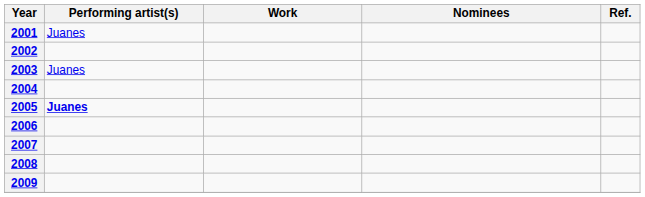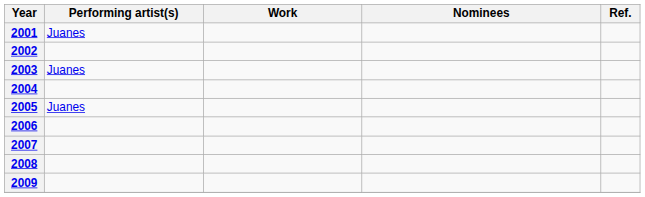2005 | Performing artist(s): bold -> normal
